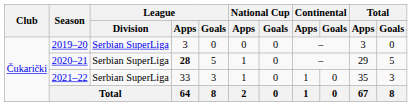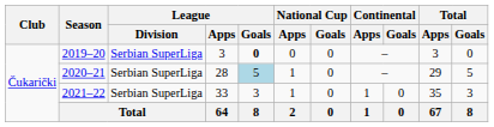2019–20 | League / Goals: normal -> bold
2020–21 | League / Apps: bold -> normal
2020–21 | League / Goals: no background -> lightblue background
